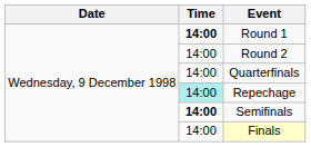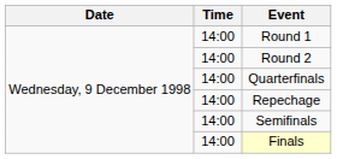Round 1 | Time: bold -> normal
Repechage | Time: paleturquoise background -> no background
Semifinals | Time: bold -> normal
